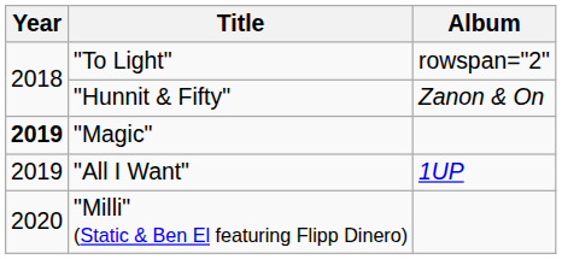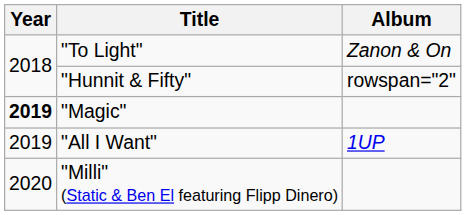"To Light" | Album: rowspan="2" -> Zanon & On
"Hunnit & Fifty" | Album: Zanon & On -> rowspan="2"
